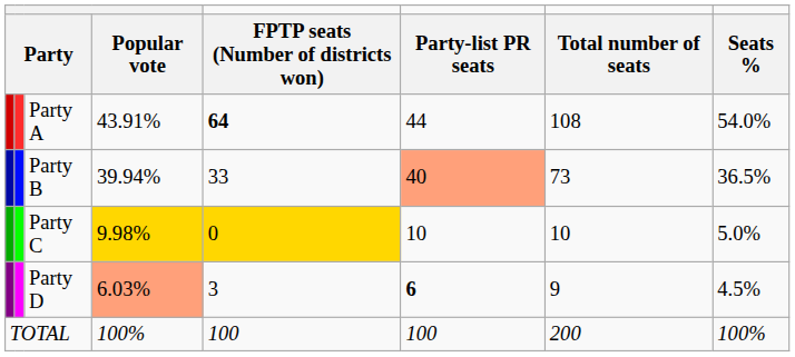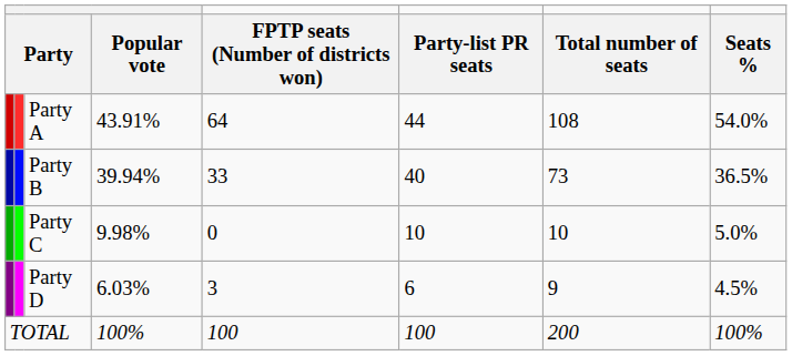Party A | column 5: bold -> normal
Party B | column 6: lightsalmon background -> no background
Party C | column 4: gold background -> no background
Party C | column 5: gold background -> no background
Party D | column 4: lightsalmon background -> no background
Party D | column 6: bold -> normal
